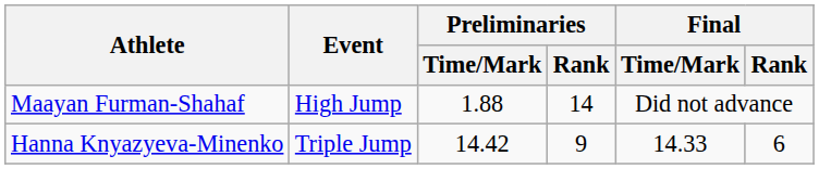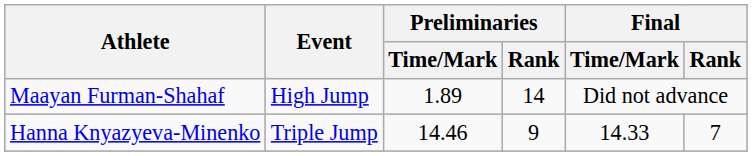Maayan Furman-Shahaf | Preliminaries / Time/Mark: 1.88 -> 1.89
Hanna Knyazyeva-Minenko | Preliminaries / Time/Mark: 14.42 -> 14.46
Hanna Knyazyeva-Minenko | Final / Rank: 6 -> 7
